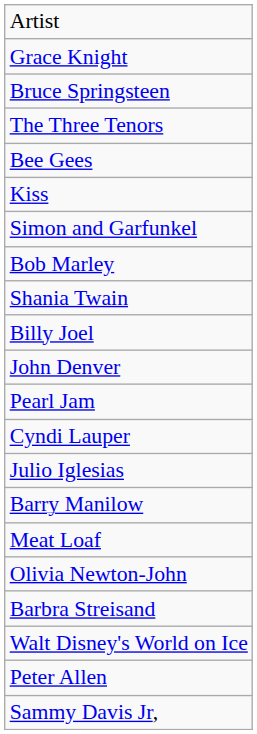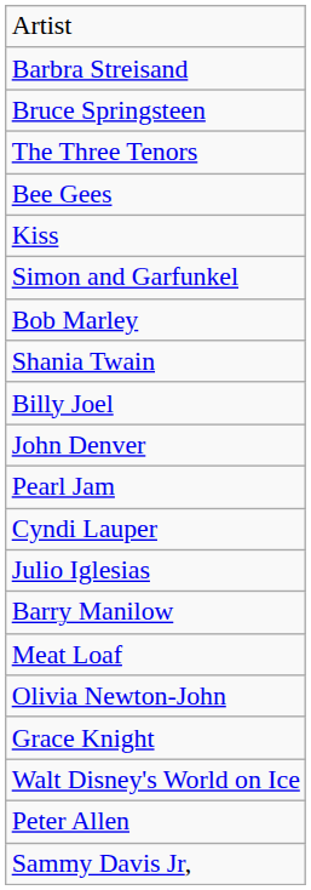row 2 | column 1: Grace Knight -> Barbra Streisand
row 18 | column 1: Barbra Streisand -> Grace Knight
